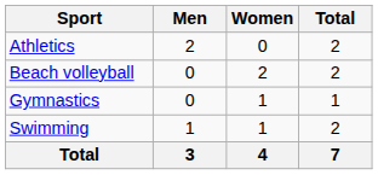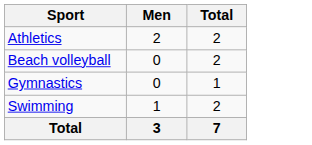- column: Women | 0 | 2 | 1 | 1 | 4
